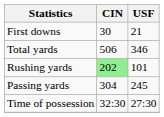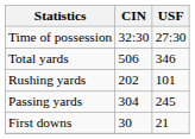rows swapped: First downs <-> Time of possession
Rushing yards | CIN: lightgreen background -> no background
